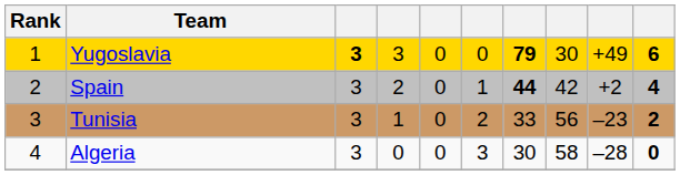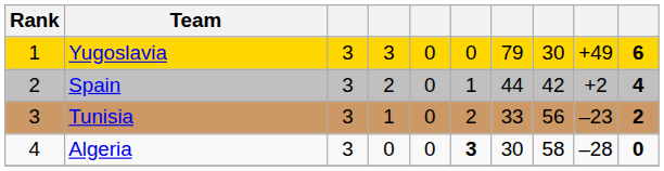Yugoslavia | column 3: bold -> normal
Yugoslavia | column 7: bold -> normal
Spain | column 7: bold -> normal
Algeria | column 6: normal -> bold
